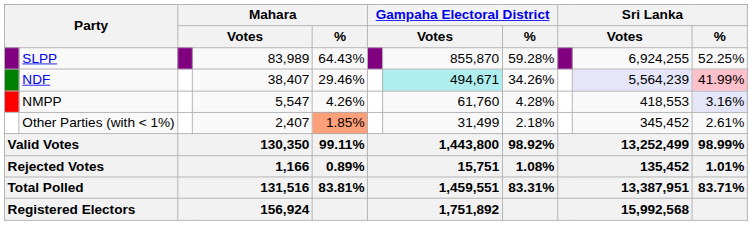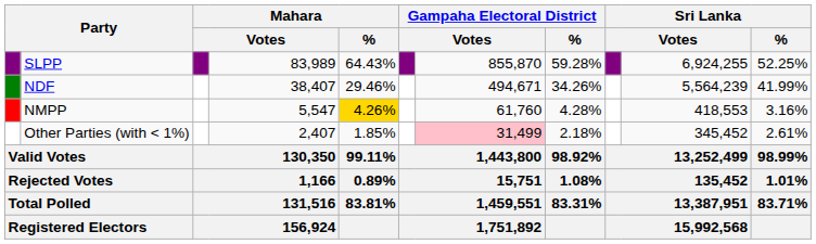NDF | column 7: paleturquoise background -> no background
NDF | column 10: lavender background -> no background
NDF | Sri Lanka / %: pink background -> no background
NMPP | Mahara / %: no background -> gold background
NMPP | Sri Lanka / %: lavender background -> no background
Other Parties (with < 1%) | Mahara / %: lightsalmon background -> no background
Other Parties (with < 1%) | column 7: no background -> pink background
